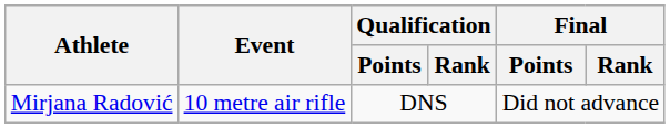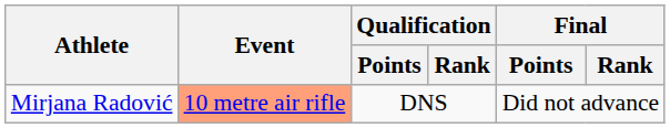Mirjana Radović | Event: no background -> lightsalmon background
